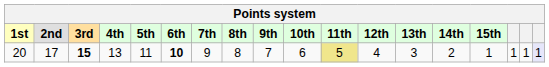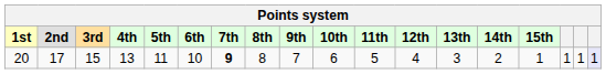20 | 3rd: bold -> normal
20 | 6th: bold -> normal
20 | 7th: normal -> bold
20 | 11th: khaki background -> no background
